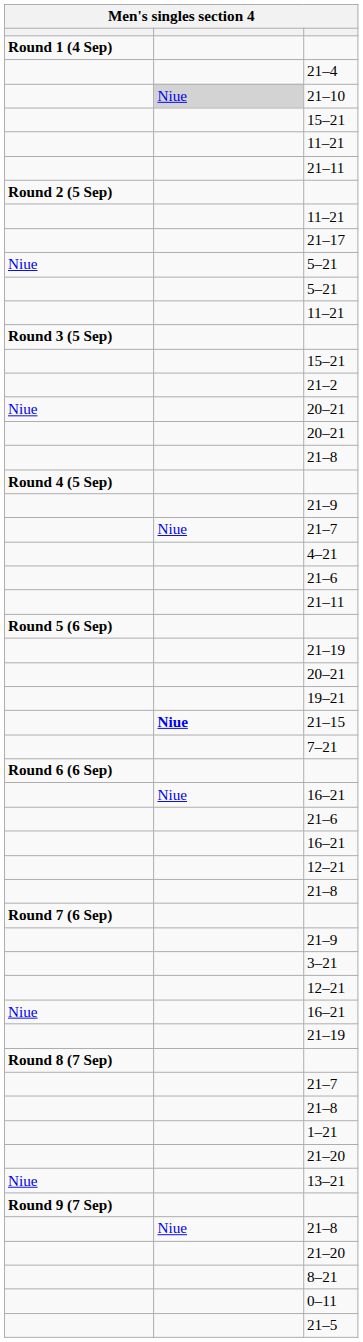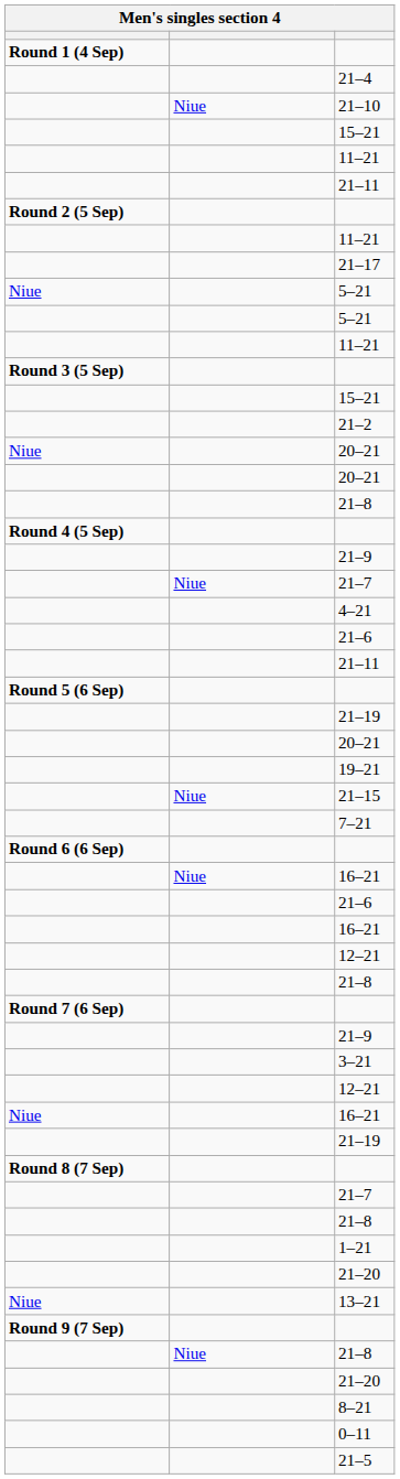21–10 | column 2: lightgrey background -> no background
21–15 | column 2: bold -> normal
